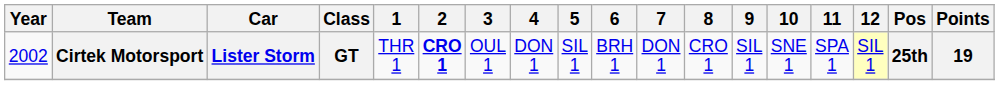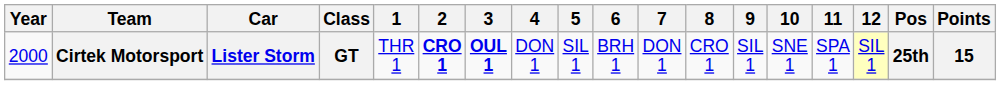Cirtek Motorsport | Year: 2002 -> 2000
Cirtek Motorsport | 3: normal -> bold
Cirtek Motorsport | Points: 19 -> 15
